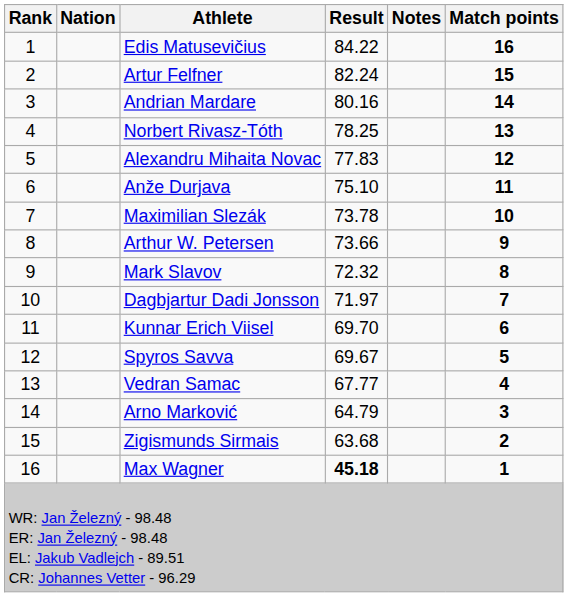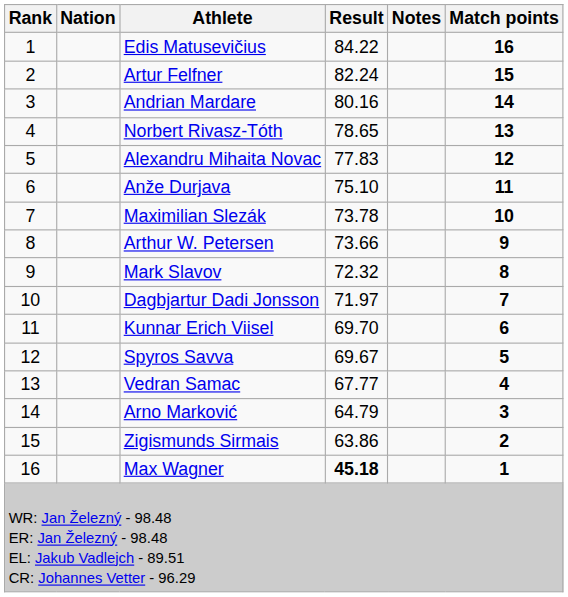Norbert Rivasz-Tóth | Result: 78.25 -> 78.65
Zigismunds Sirmais | Result: 63.68 -> 63.86
